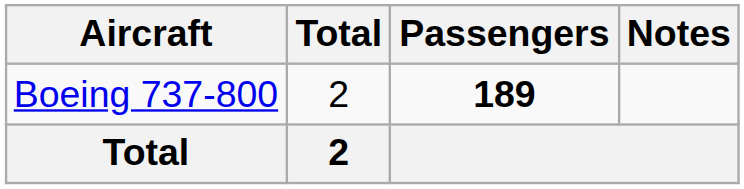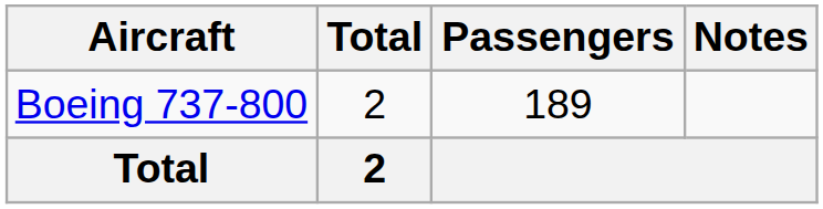Boeing 737-800 | Passengers: bold -> normal
